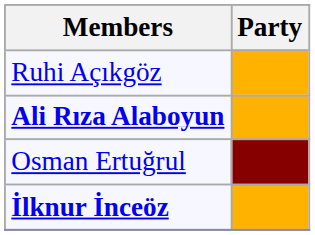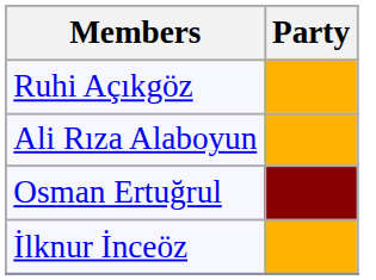Ali Rıza Alaboyun | Members: bold -> normal
İlknur İnceöz | Members: bold -> normal
